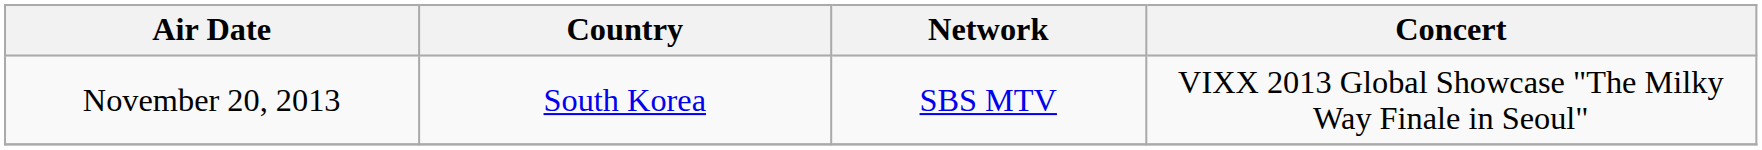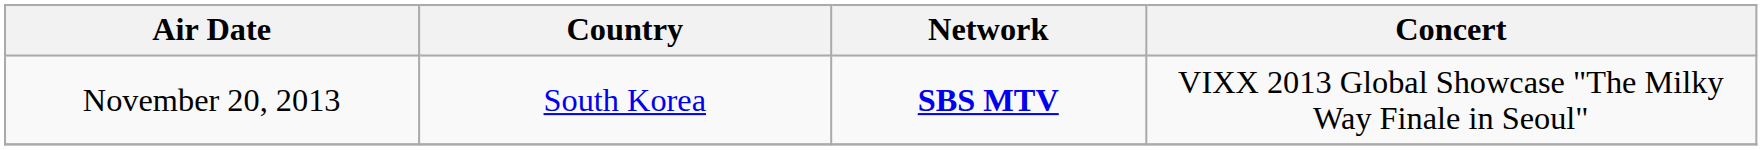November 20, 2013 | Network: normal -> bold
